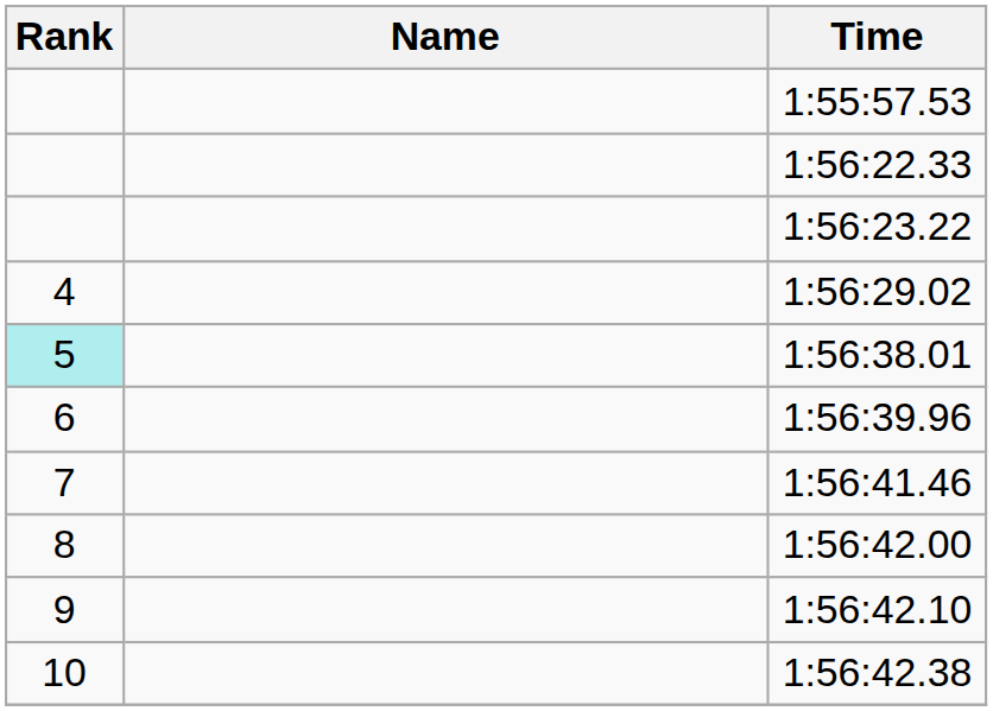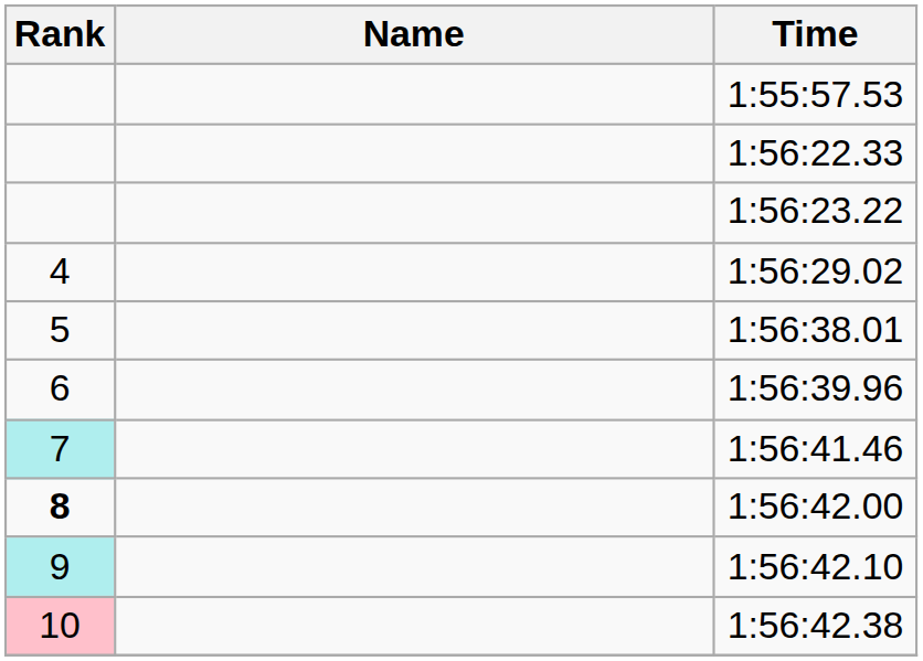1:56:38.01 | Rank: paleturquoise background -> no background
1:56:41.46 | Rank: no background -> paleturquoise background
1:56:42.00 | Rank: normal -> bold
1:56:42.10 | Rank: no background -> paleturquoise background
1:56:42.38 | Rank: no background -> pink background
